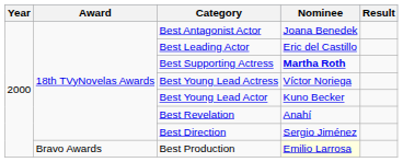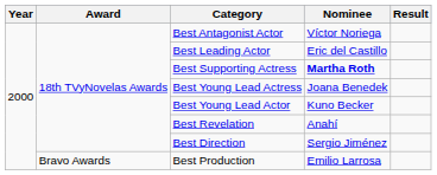Best Antagonist Actor | Nominee: Joana Benedek -> Víctor Noriega
Best Young Lead Actress | Nominee: Víctor Noriega -> Joana Benedek
Best Production | Nominee: lightyellow background -> no background
